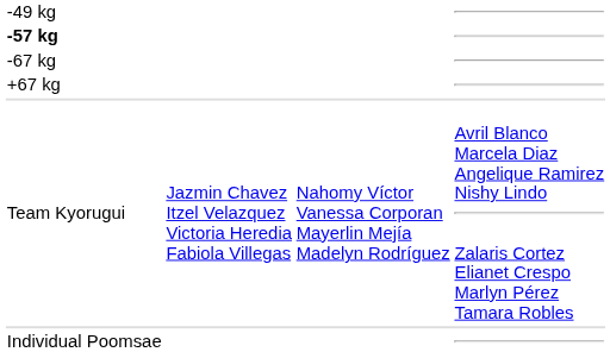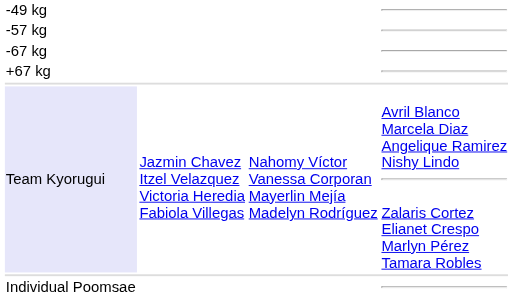-57 kg | column 1: bold -> normal
Team Kyorugui | column 1: no background -> lavender background
